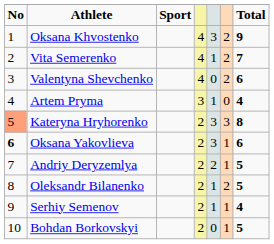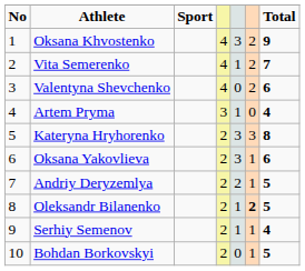Kateryna Hryhorenko | No: lightsalmon background -> no background
Oksana Yakovlieva | No: bold -> normal
Oleksandr Bilanenko | column 6: normal -> bold
